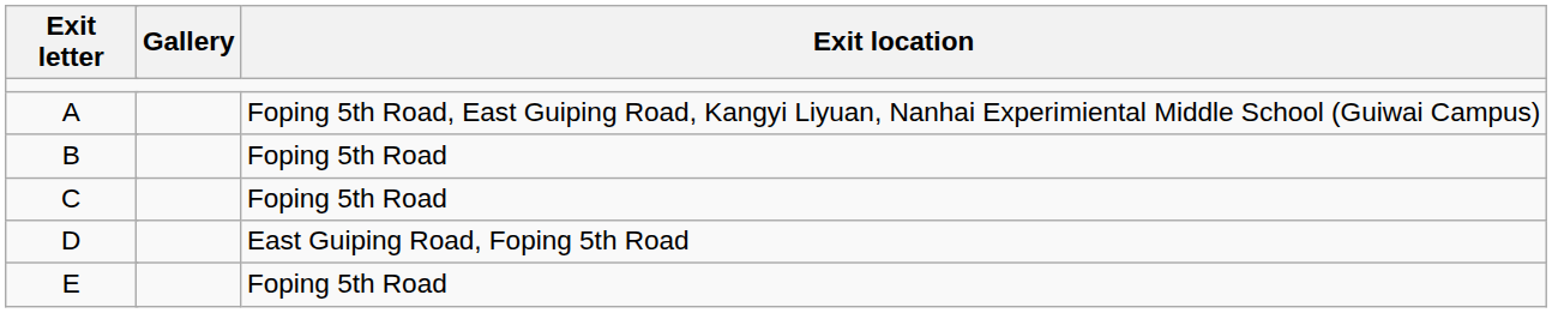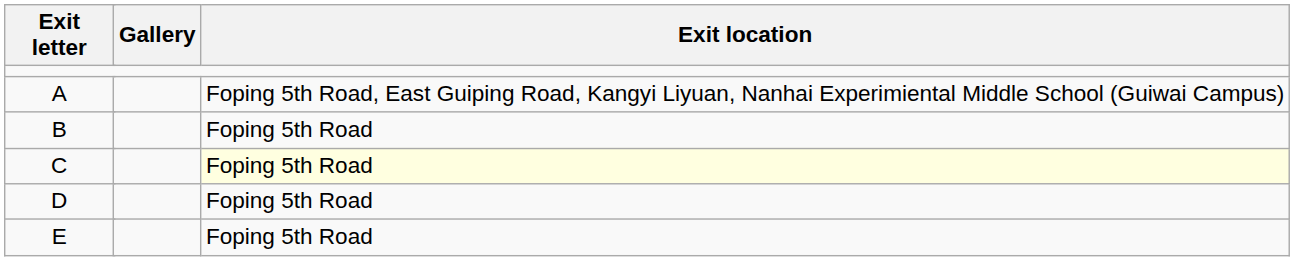C | Exit location: no background -> lightyellow background
D | Exit location: East Guiping Road, Foping 5th Road -> Foping 5th Road
